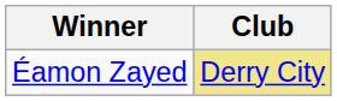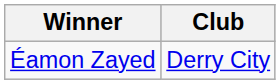Éamon Zayed | Club: khaki background -> no background
